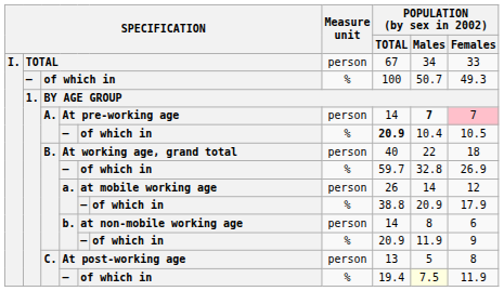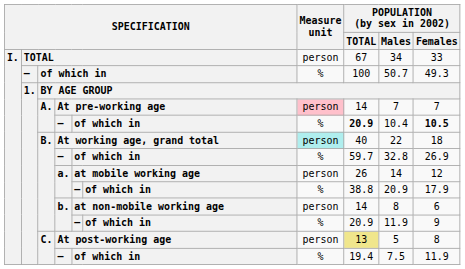At pre-working age | Measure unit: no background -> pink background
At pre-working age | POPULATION (by sex in 2002) / Males: bold -> normal
At pre-working age | POPULATION (by sex in 2002) / Females: pink background -> no background
A. / — | POPULATION (by sex in 2002) / Females: normal -> bold
At working age, grand total | Measure unit: no background -> paleturquoise background
At post-working age | POPULATION (by sex in 2002) / TOTAL: no background -> khaki background
C. / — | POPULATION (by sex in 2002) / Males: lightyellow background -> no background
